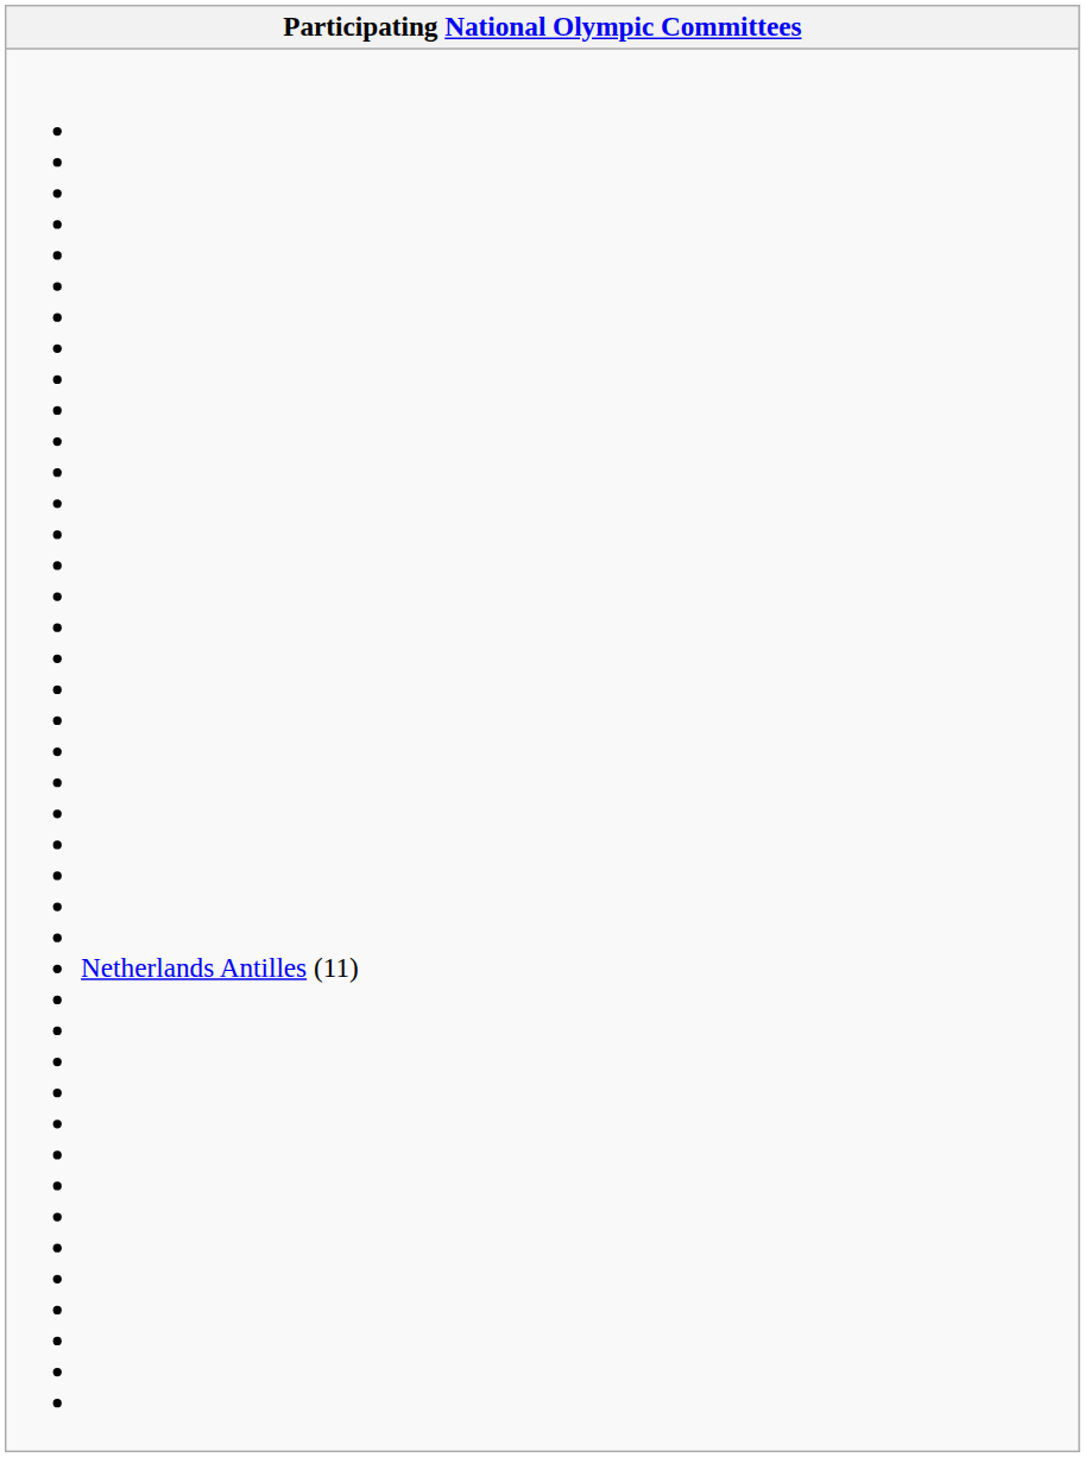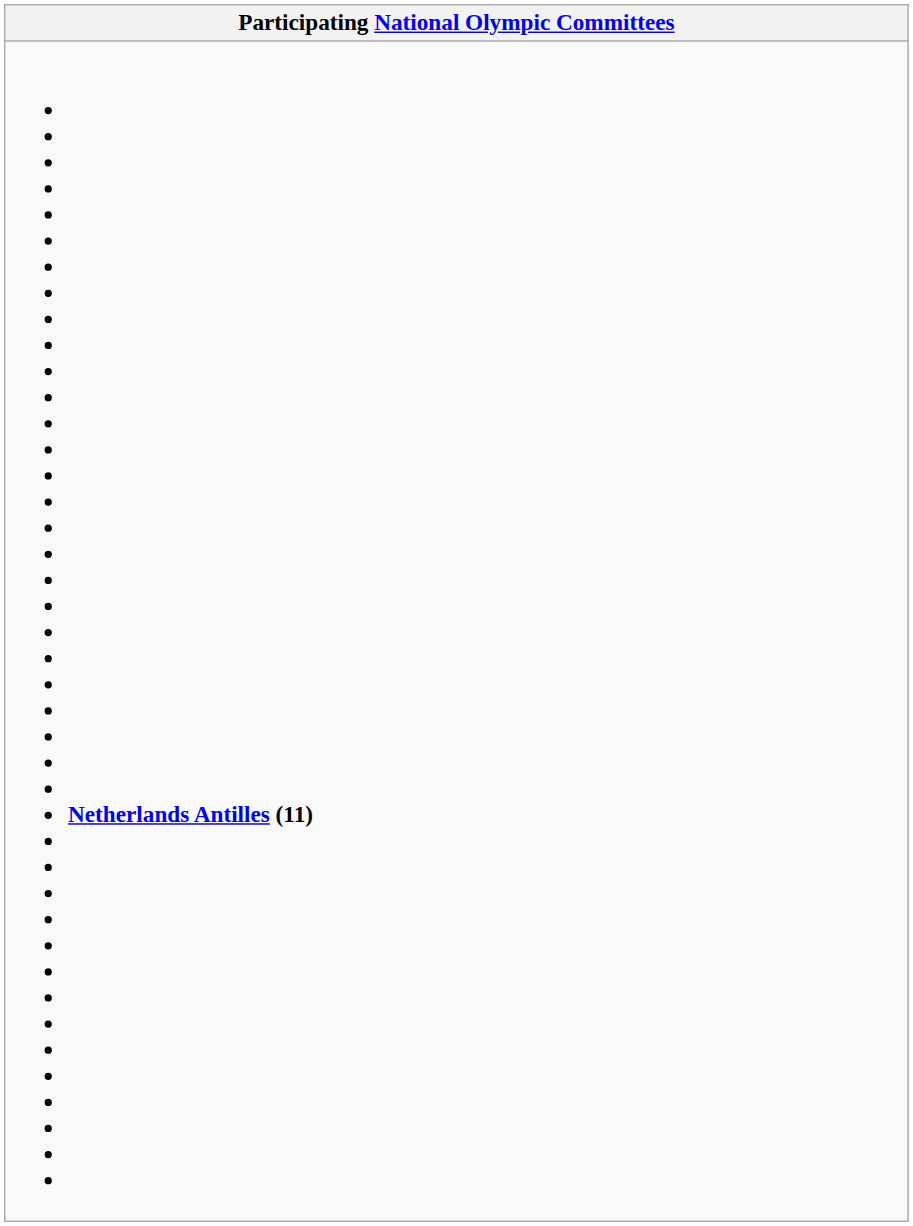row 2 | column 1: normal -> bold
